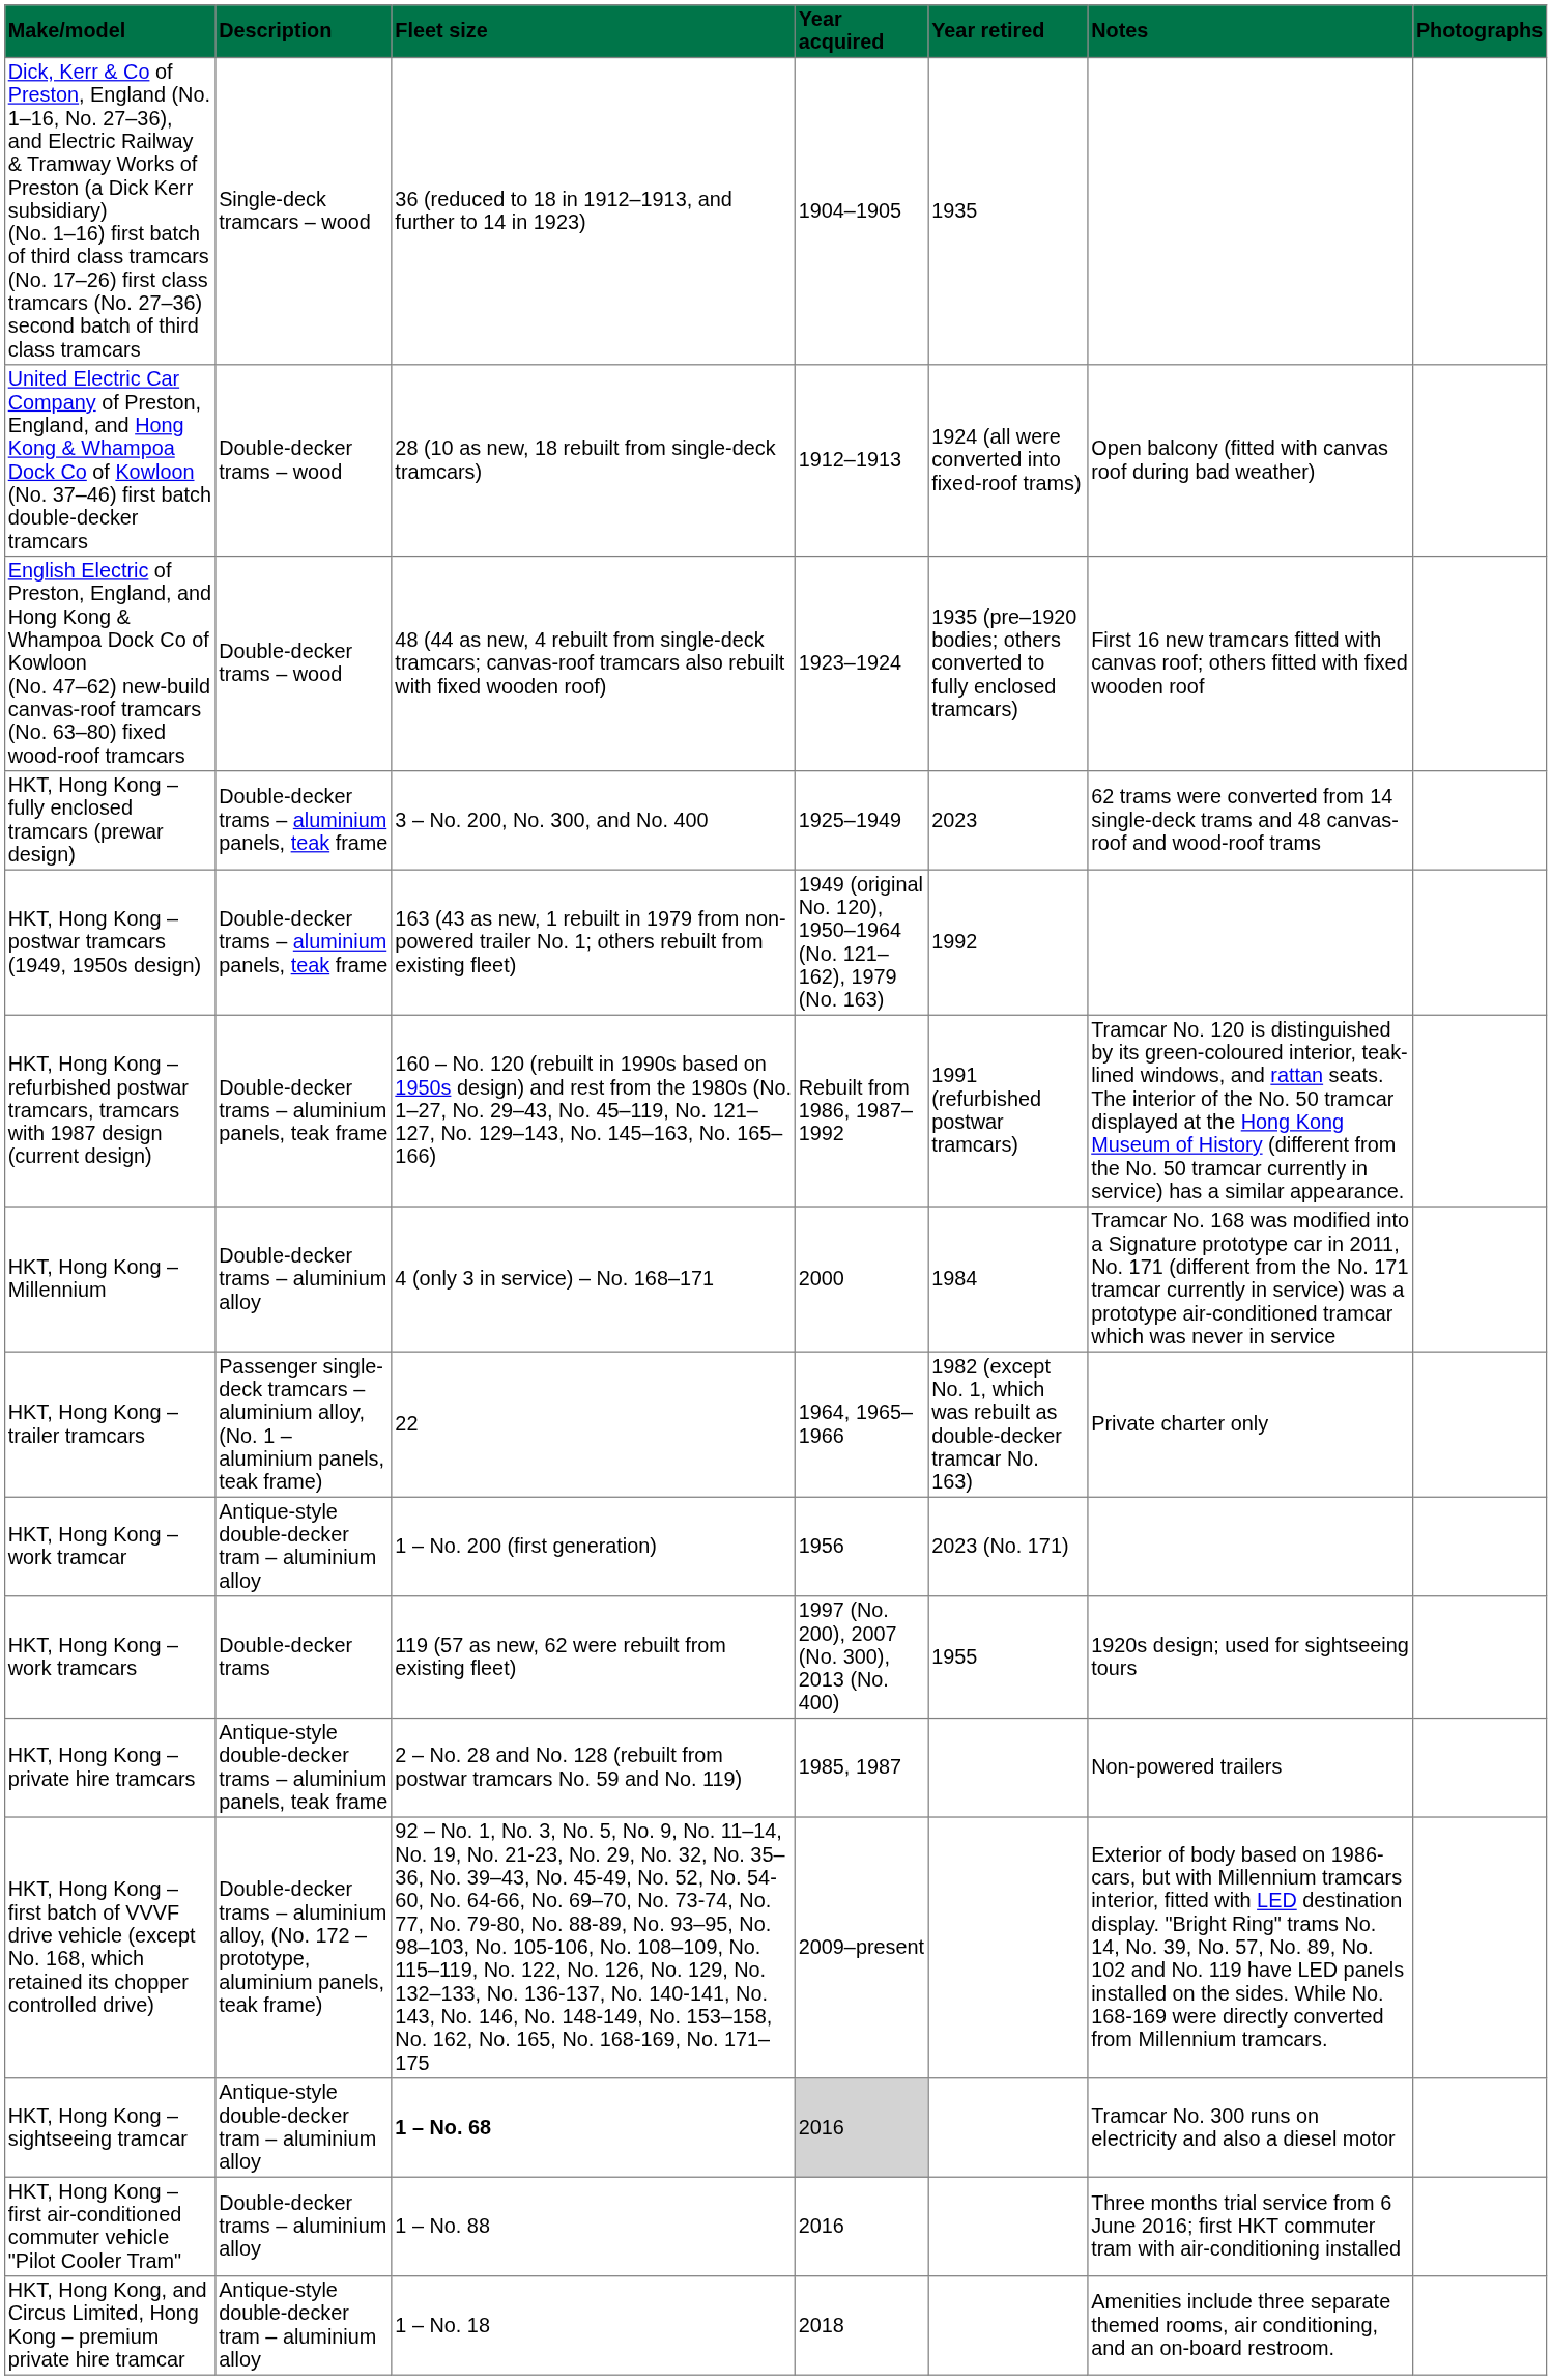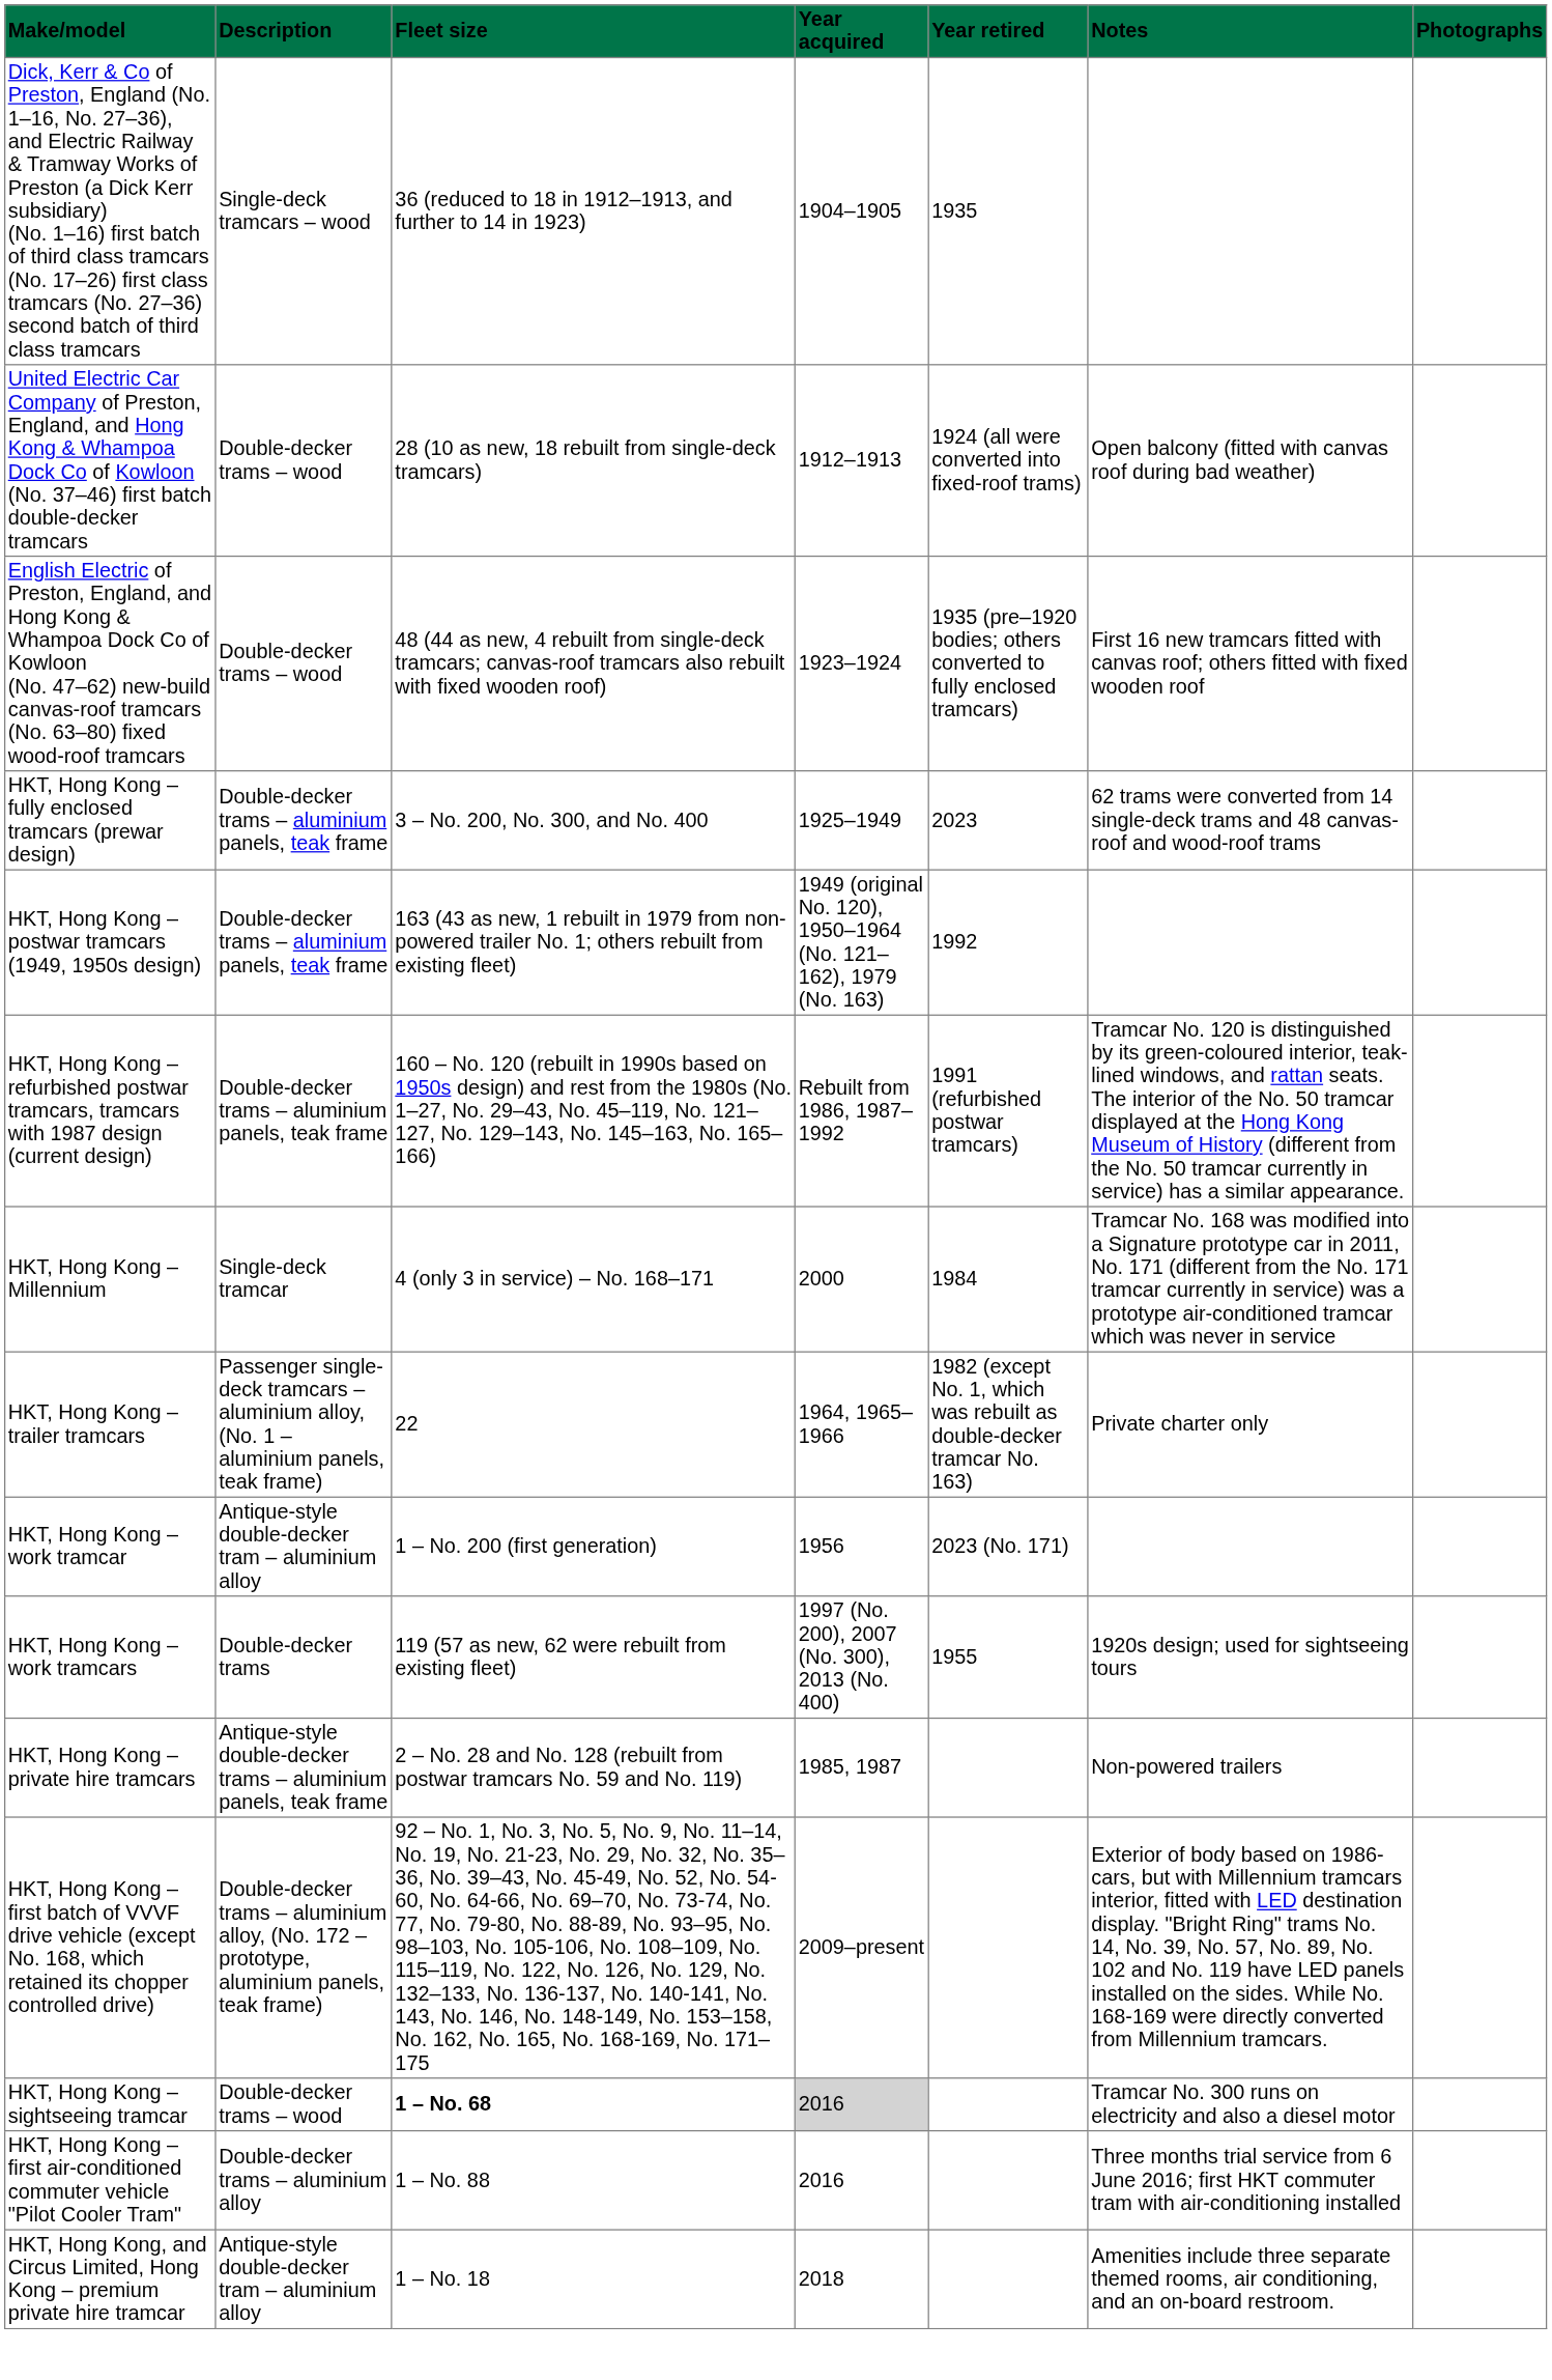HKT, Hong Kong – Millennium | Description: Double-decker trams – aluminium alloy -> Single-deck tramcar
HKT, Hong Kong – sightseeing tramcar | Description: Antique-style double-decker tram – aluminium alloy -> Double-decker trams – wood
